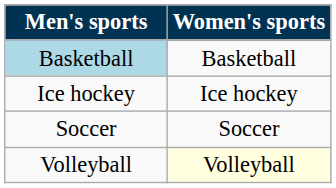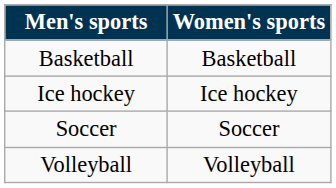row 2 | Men's sports: lightblue background -> no background
row 5 | Women's sports: lightyellow background -> no background
